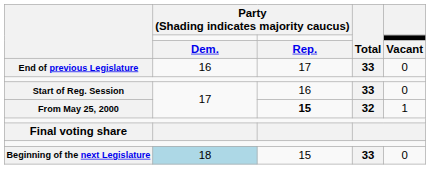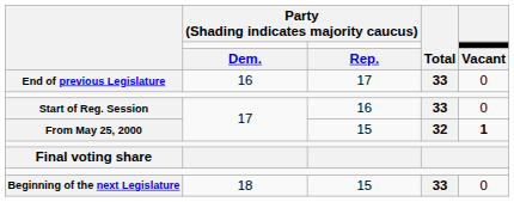From May 25, 2000 | column 3: bold -> normal
From May 25, 2000 | column 5: normal -> bold
Beginning of the next Legislature | column 2: lightblue background -> no background
